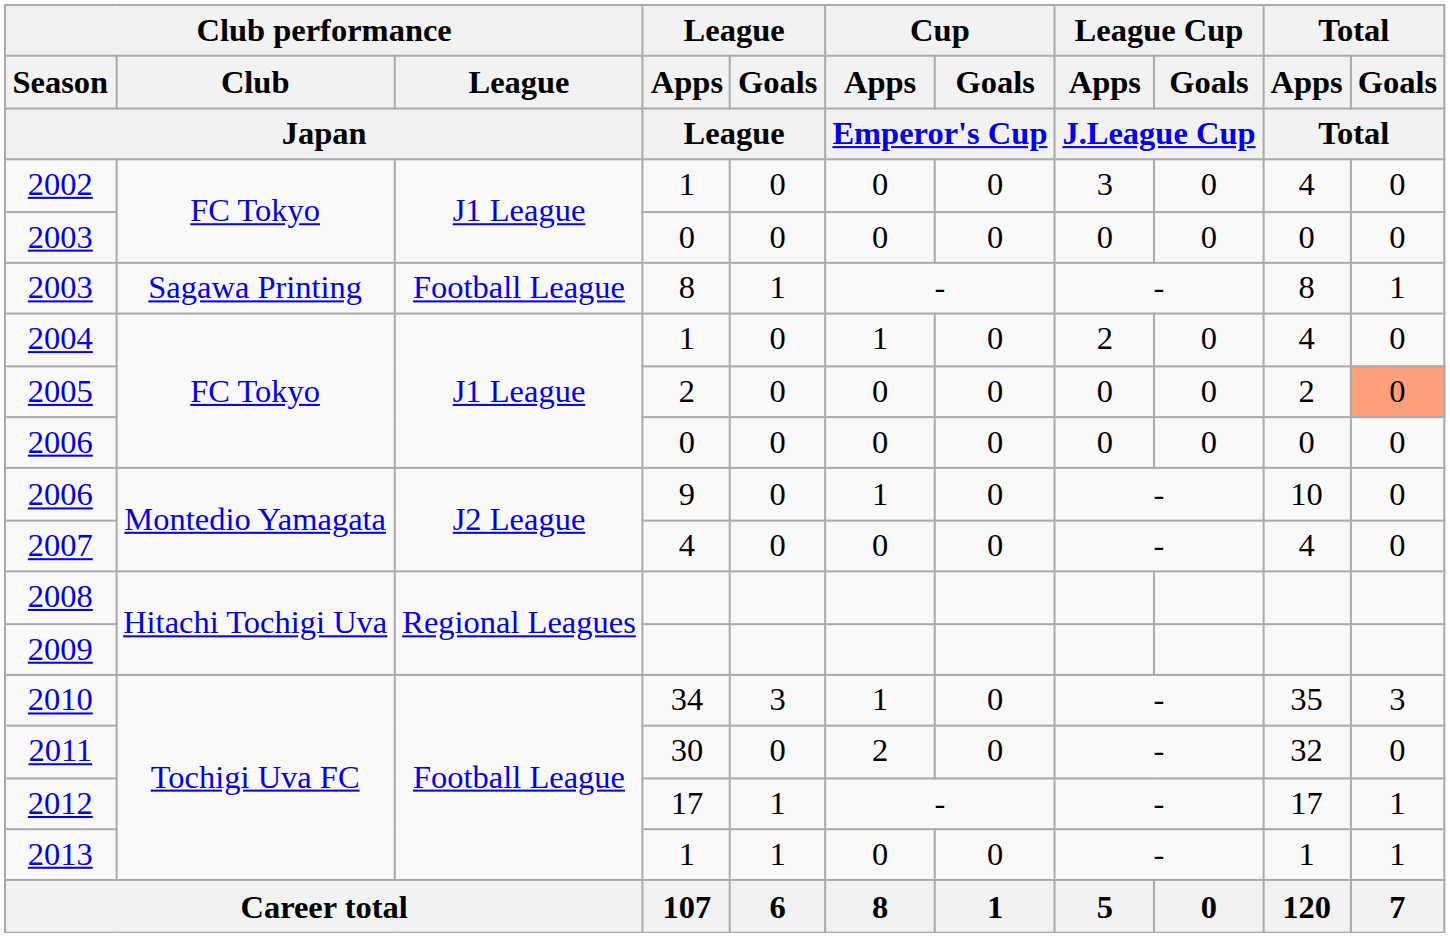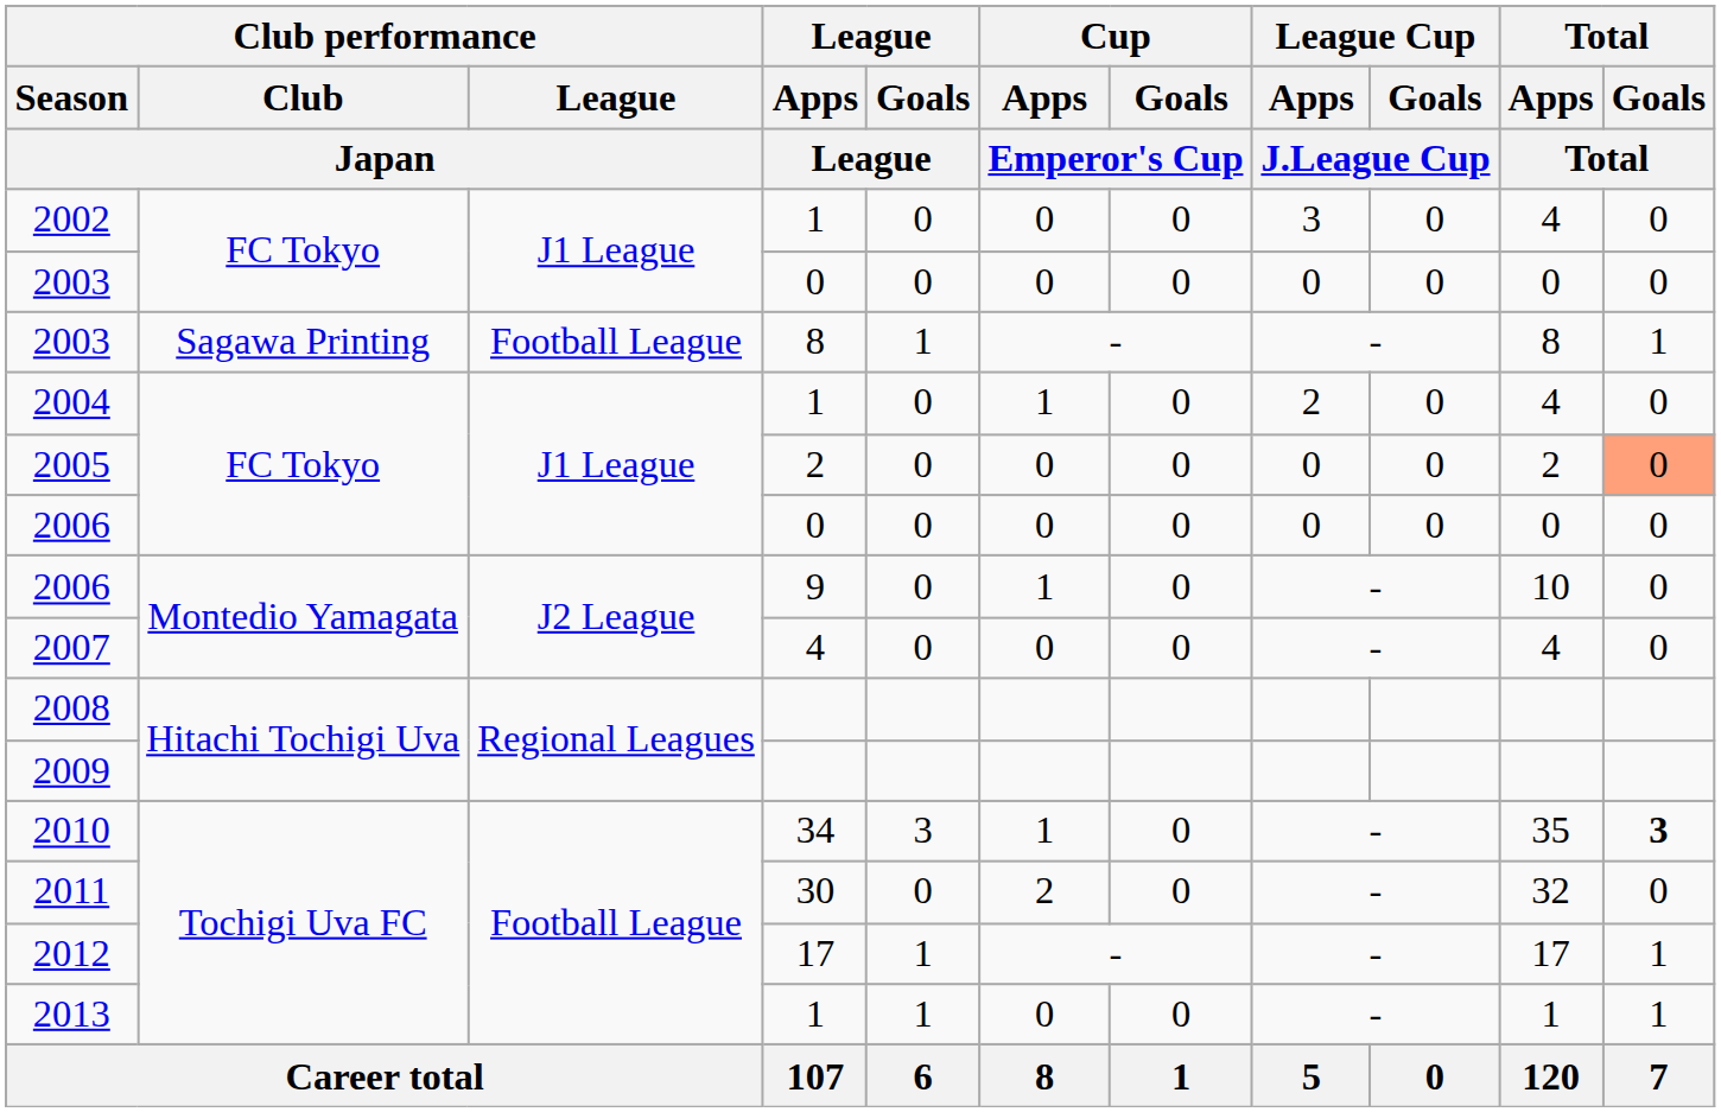2010 | Total / Goals / Total: normal -> bold
